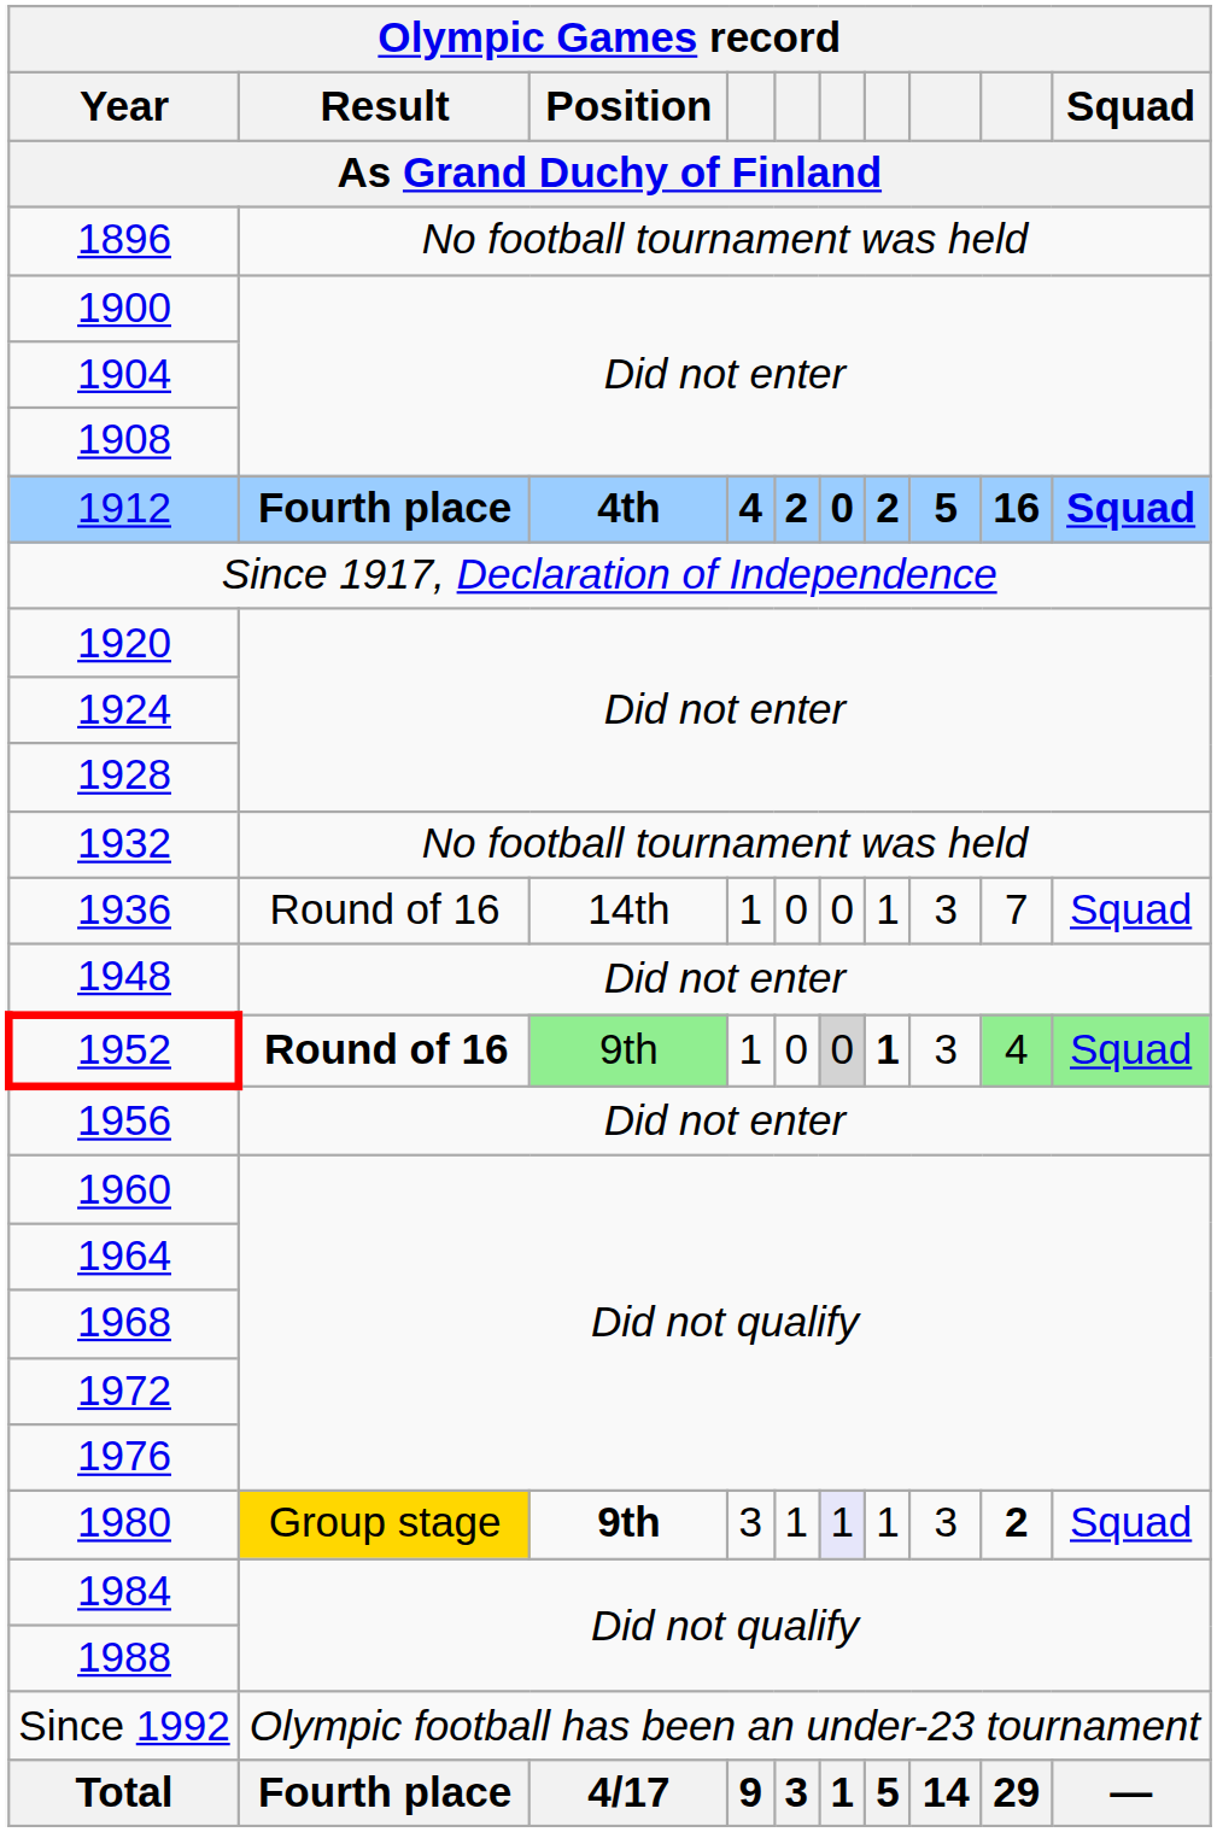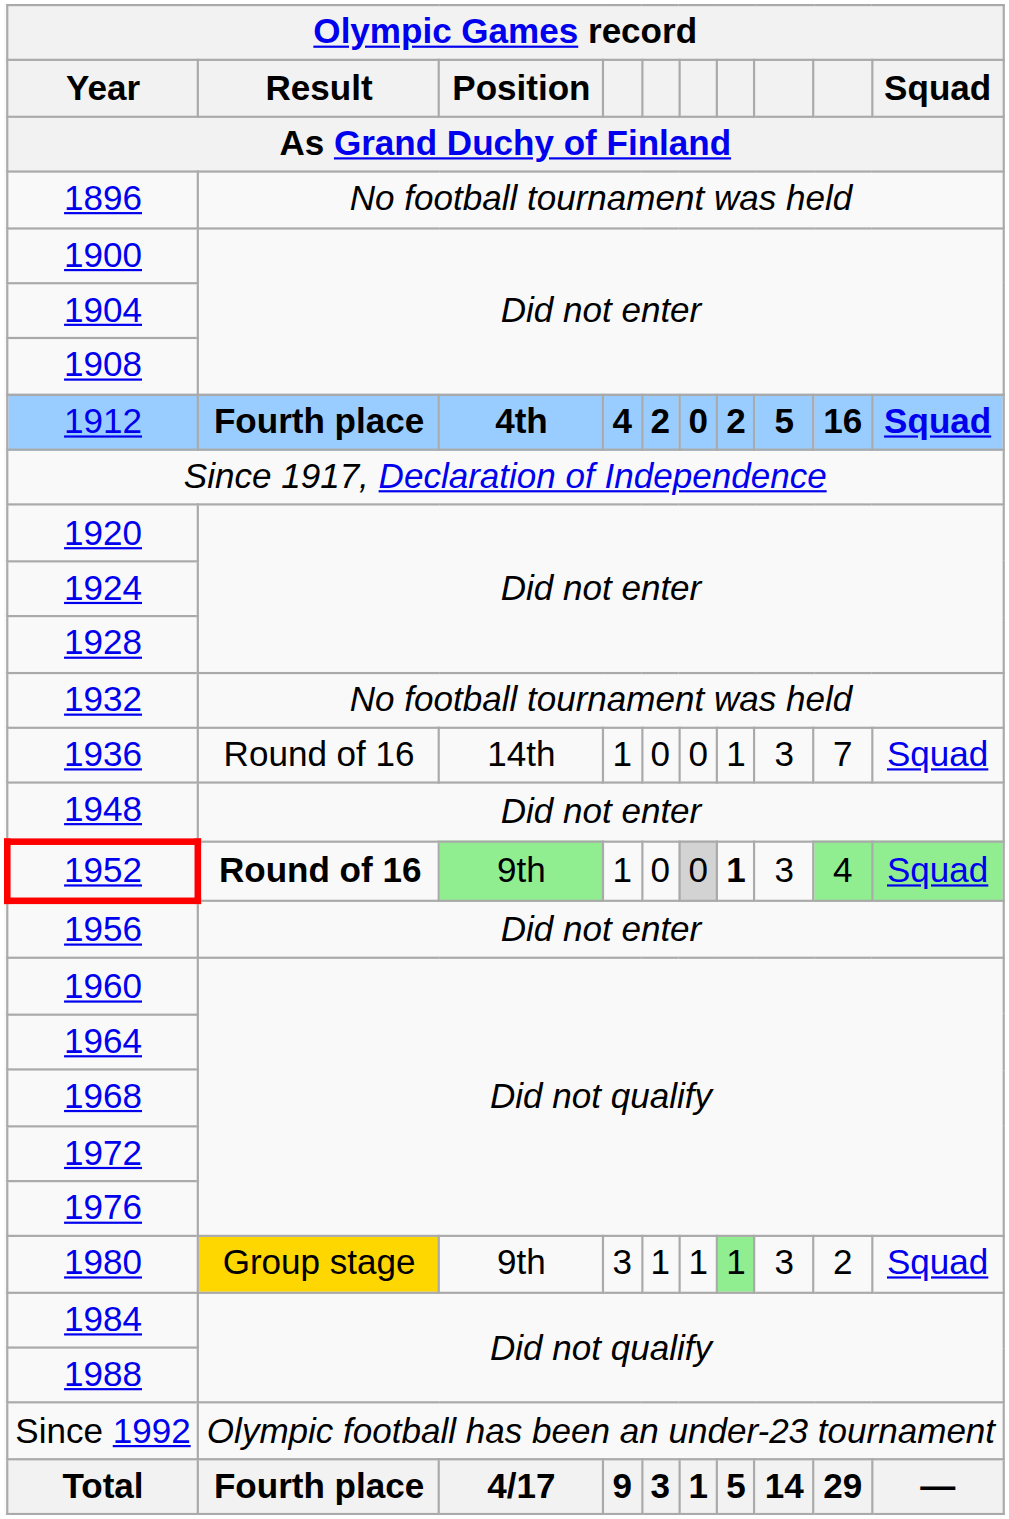1980 | Position / As Grand Duchy of Finland: bold -> normal
1980 | column 6: lavender background -> no background
1980 | column 7: no background -> lightgreen background
1980 | column 9: bold -> normal
